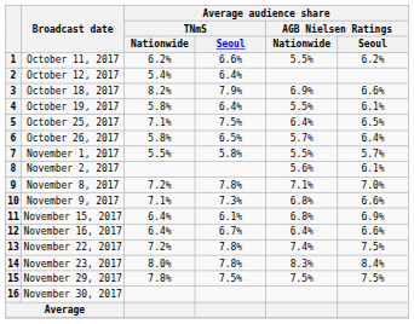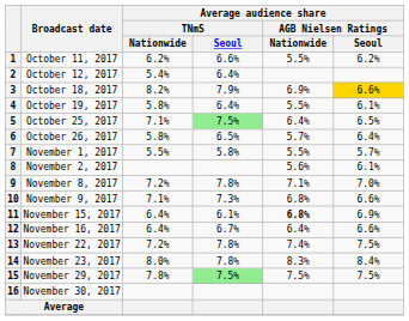3 | Average audience share / AGB Nielsen Ratings / Seoul: no background -> gold background
5 | Average audience share / TNmS / Seoul: no background -> lightgreen background
11 | Average audience share / AGB Nielsen Ratings / Nationwide: normal -> bold
15 | Average audience share / TNmS / Seoul: no background -> lightgreen background
